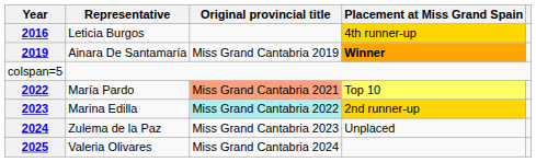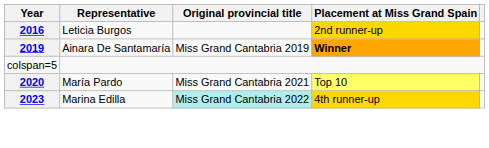Leticia Burgos | Placement at Miss Grand Spain: 4th runner-up -> 2nd runner-up
María Pardo | Year: 2022 -> 2020
María Pardo | Original provincial title: lightsalmon background -> no background
Marina Edilla | Placement at Miss Grand Spain: 2nd runner-up -> 4th runner-up
- row: 2024 | Zulema de la Paz | Miss Grand Cantabria 2023 | Unplaced
- row: 2025 | Valeria Olivares | Miss Grand Cantabria 2024
